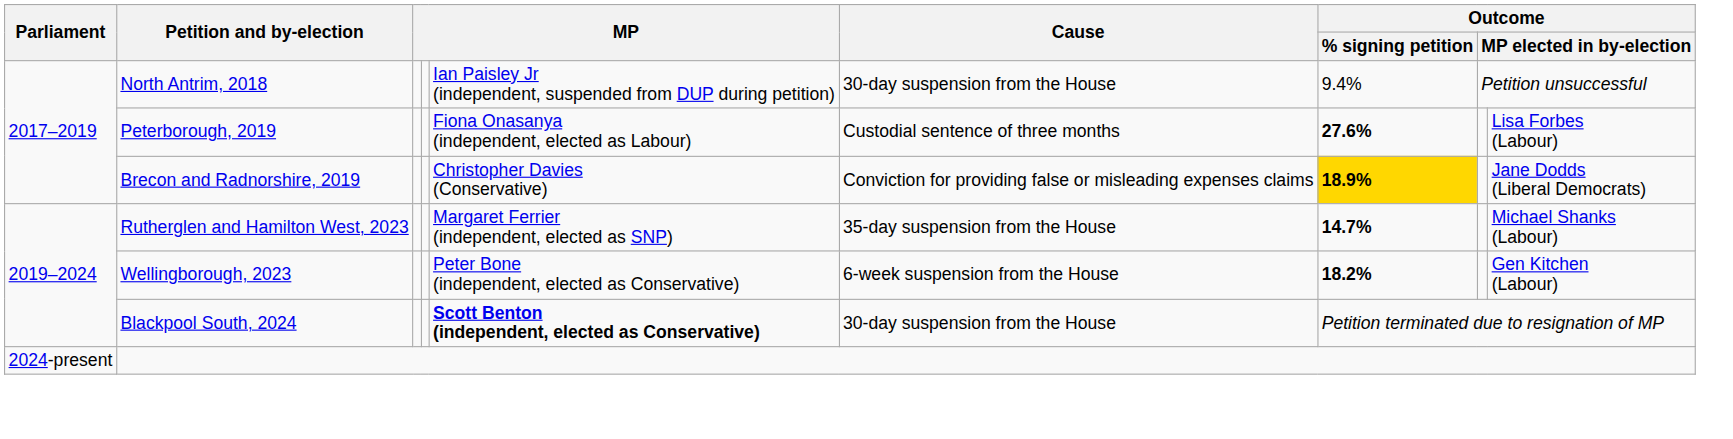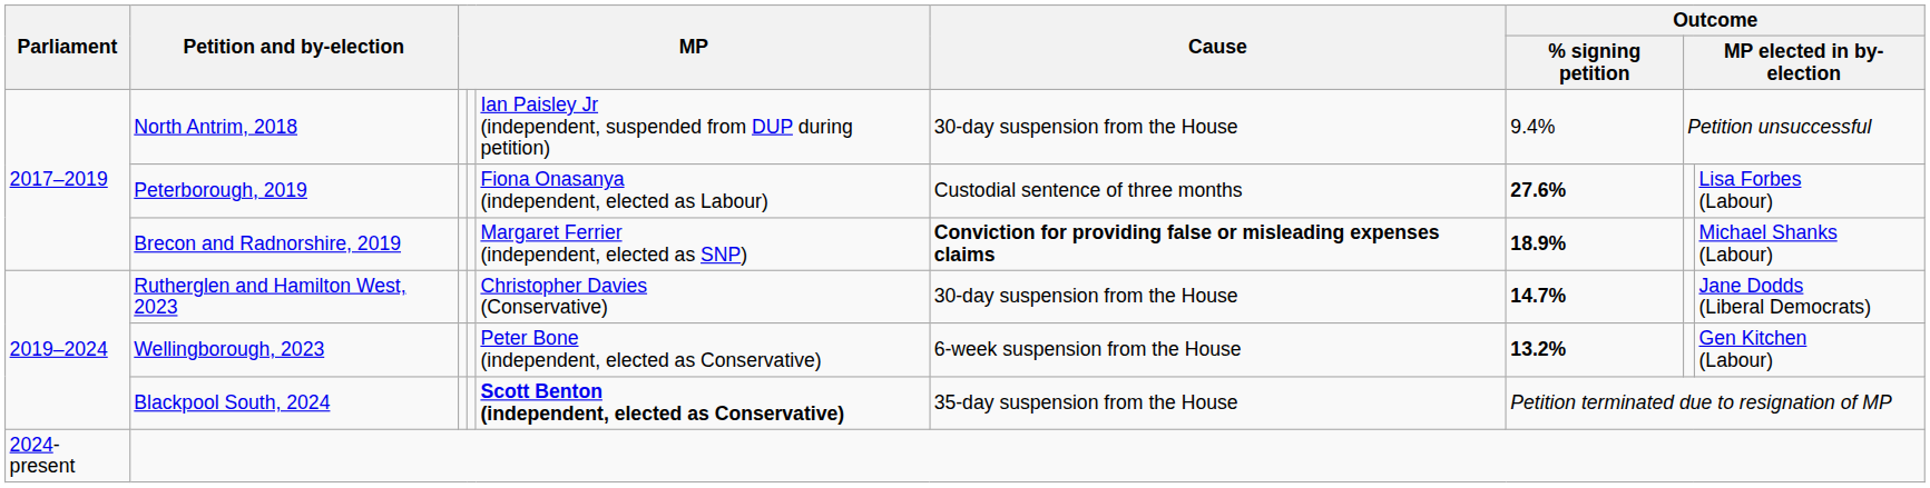Brecon and Radnorshire, 2019 | column 5: Christopher Davies (Conservative) -> Margaret Ferrier (independent, elected as SNP)
Brecon and Radnorshire, 2019 | Cause: normal -> bold
Brecon and Radnorshire, 2019 | Outcome / % signing petition: gold background -> no background
Brecon and Radnorshire, 2019 | column 9: Jane Dodds (Liberal Democrats) -> Michael Shanks (Labour)
Rutherglen and Hamilton West, 2023 | column 5: Margaret Ferrier (independent, elected as SNP) -> Christopher Davies (Conservative)
Rutherglen and Hamilton West, 2023 | Cause: 35-day suspension from the House -> 30-day suspension from the House
Rutherglen and Hamilton West, 2023 | column 9: Michael Shanks (Labour) -> Jane Dodds (Liberal Democrats)
Wellingborough, 2023 | Outcome / % signing petition: 18.2% -> 13.2%
Blackpool South, 2024 | Cause: 30-day suspension from the House -> 35-day suspension from the House
